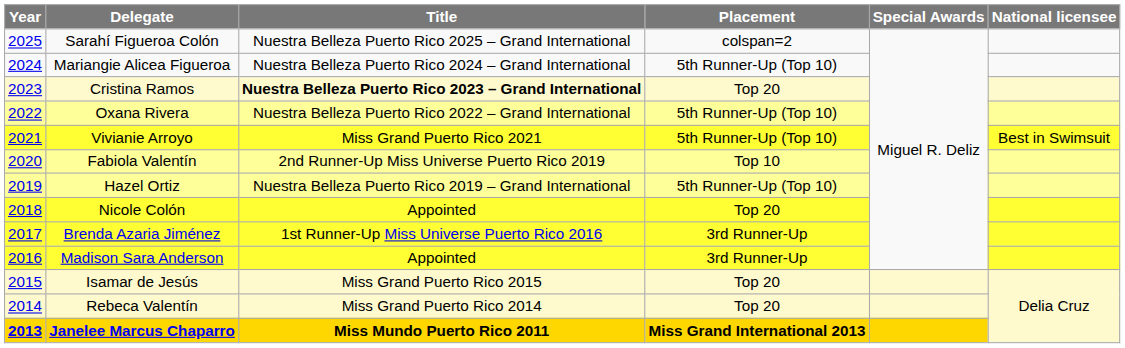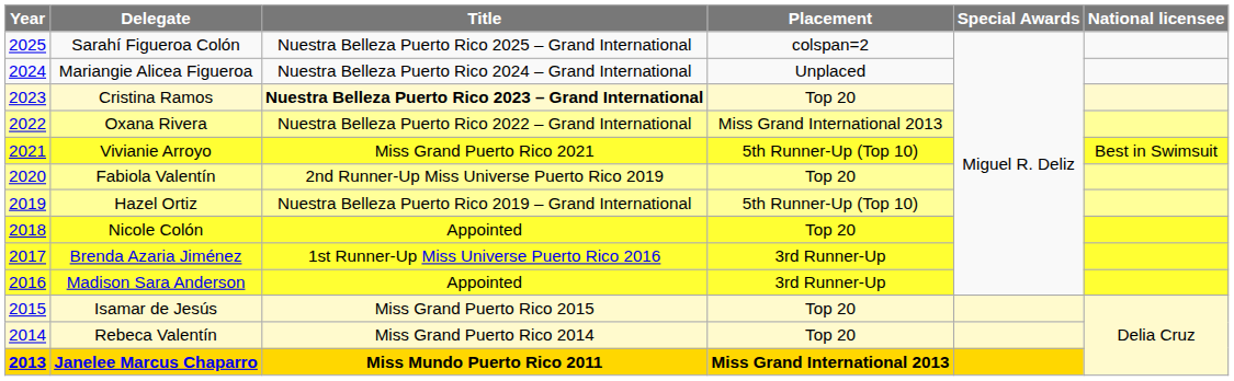Mariangie Alicea Figueroa | Placement: 5th Runner-Up (Top 10) -> Unplaced
Oxana Rivera | Placement: 5th Runner-Up (Top 10) -> Miss Grand International 2013
Fabiola Valentín | Placement: Top 10 -> Top 20
